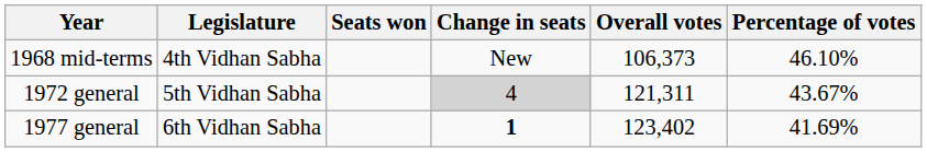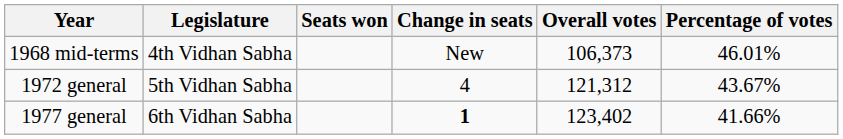1968 mid-terms | Percentage of votes: 46.10% -> 46.01%
1972 general | Change in seats: lightgrey background -> no background
1972 general | Overall votes: 121,311 -> 121,312
1977 general | Percentage of votes: 41.69% -> 41.66%
